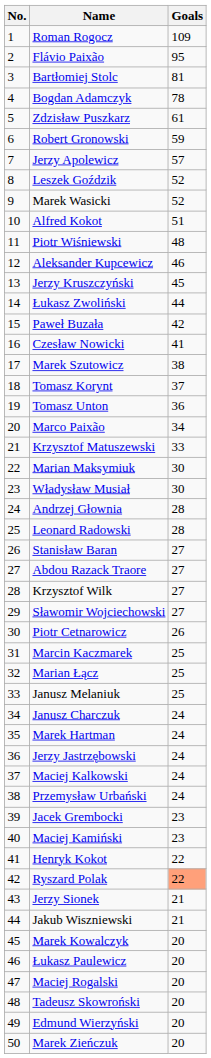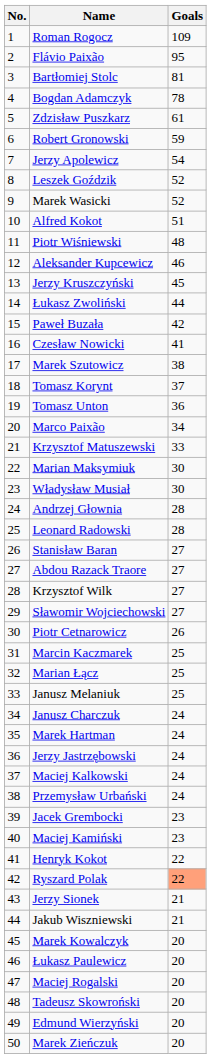Jerzy Apolewicz | Goals: 57 -> 54
